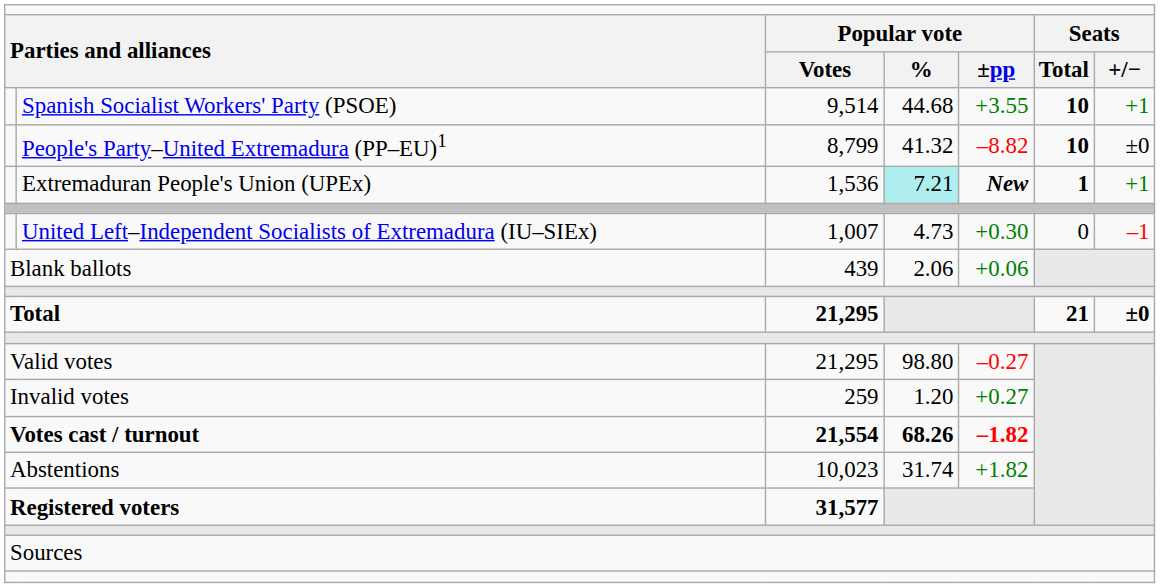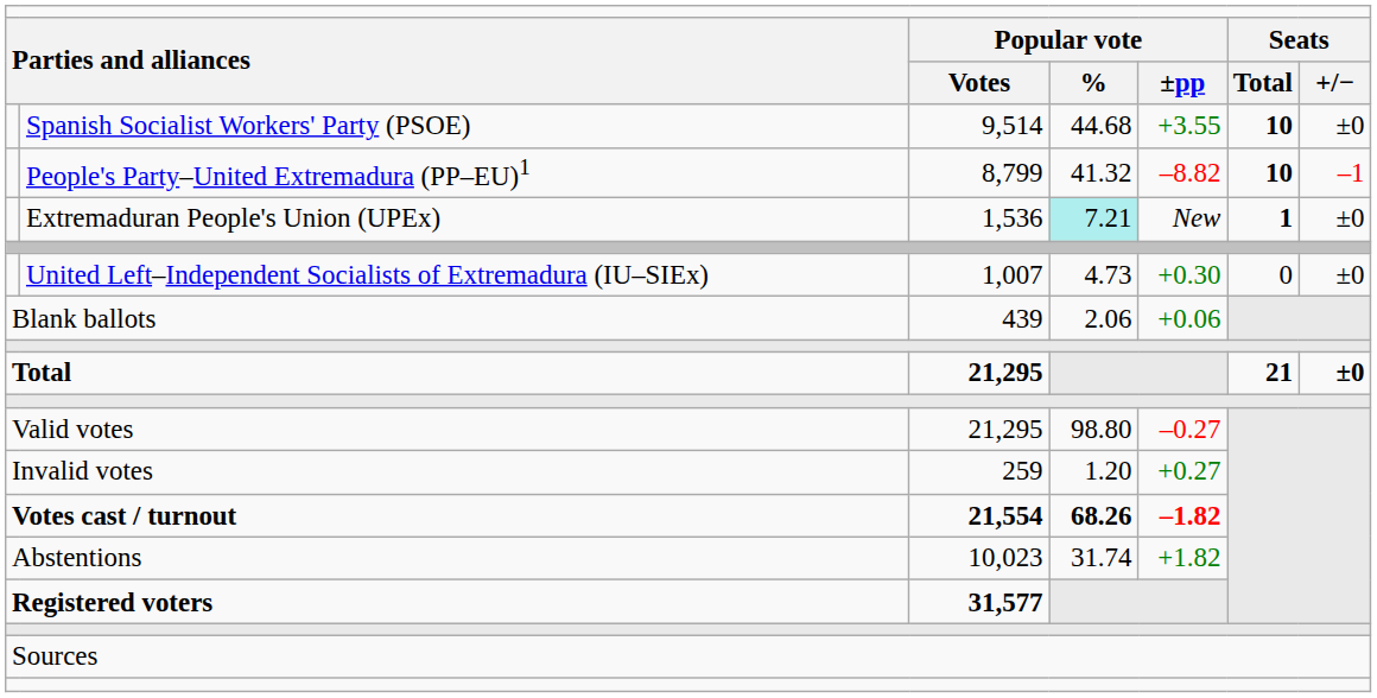Spanish Socialist Workers' Party (PSOE) | column 7: +1 -> ±0
People's Party–United Extremadura (PP–EU)1 | column 7: ±0 -> –1
Extremaduran People's Union (UPEx) | column 5: bold -> normal
Extremaduran People's Union (UPEx) | column 7: +1 -> ±0
United Left–Independent Socialists of Extremadura (IU–SIEx) | column 7: –1 -> ±0
